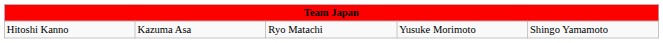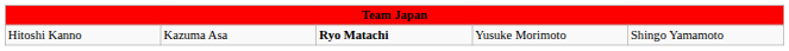Hitoshi Kanno | column 3: normal -> bold
